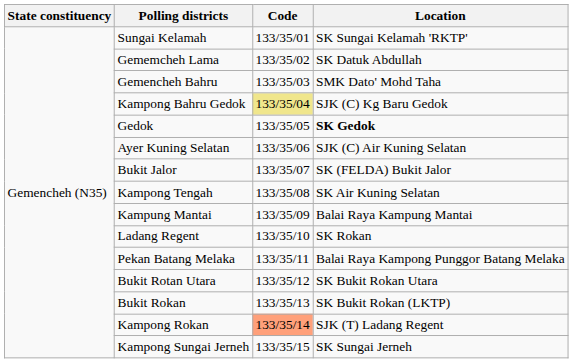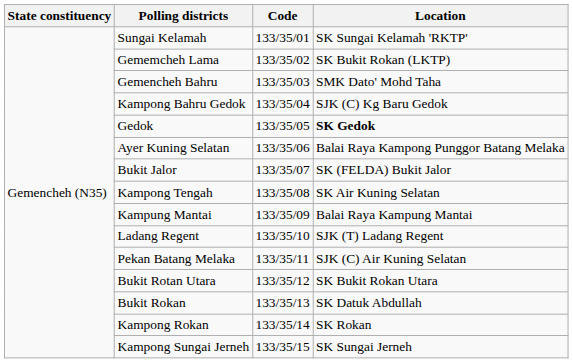Gememcheh Lama | Location: SK Datuk Abdullah -> SK Bukit Rokan (LKTP)
Kampong Bahru Gedok | Code: khaki background -> no background
Ayer Kuning Selatan | Location: SJK (C) Air Kuning Selatan -> Balai Raya Kampong Punggor Batang Melaka
Ladang Regent | Location: SK Rokan -> SJK (T) Ladang Regent
Pekan Batang Melaka | Location: Balai Raya Kampong Punggor Batang Melaka -> SJK (C) Air Kuning Selatan
Bukit Rokan | Location: SK Bukit Rokan (LKTP) -> SK Datuk Abdullah
Kampong Rokan | Code: lightsalmon background -> no background
Kampong Rokan | Location: SJK (T) Ladang Regent -> SK Rokan
